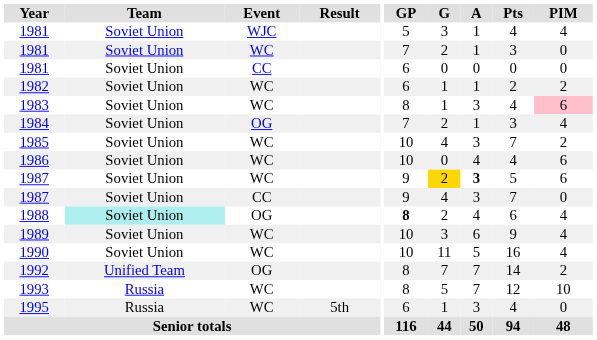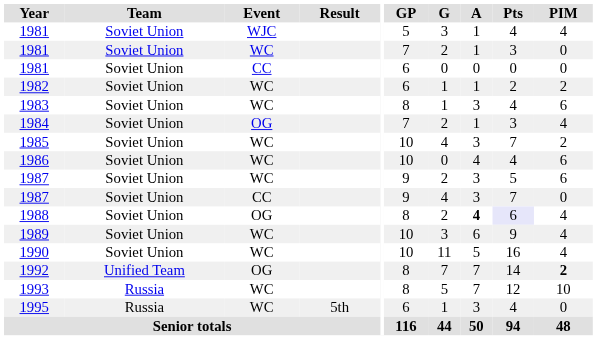1983 | PIM: pink background -> no background
1987 / WC | G: gold background -> no background
1987 / WC | A: bold -> normal
1988 | Team: paleturquoise background -> no background
1988 | GP: bold -> normal
1988 | A: normal -> bold
1988 | Pts: no background -> lavender background
1992 | PIM: normal -> bold
